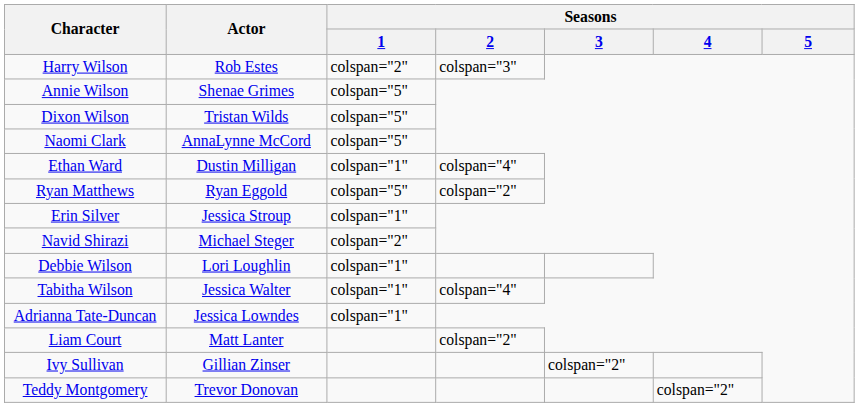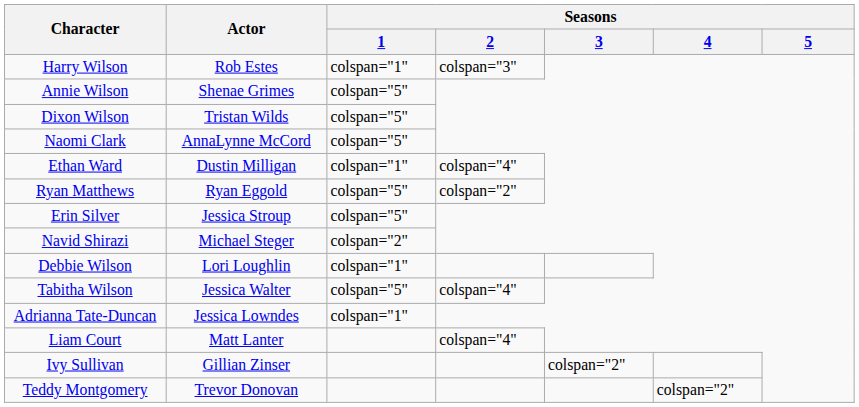Harry Wilson | Seasons / 1: colspan="2" -> colspan="1"
Erin Silver | Seasons / 1: colspan="1" -> colspan="5"
Tabitha Wilson | Seasons / 1: colspan="1" -> colspan="5"
Liam Court | Seasons / 2: colspan="2" -> colspan="4"
